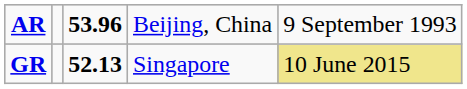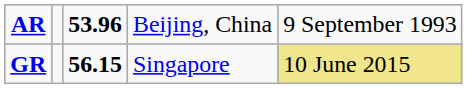GR | column 3: 52.13 -> 56.15
